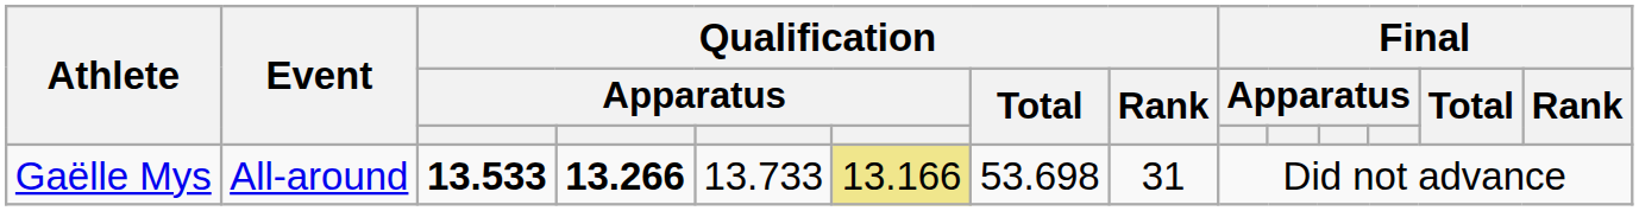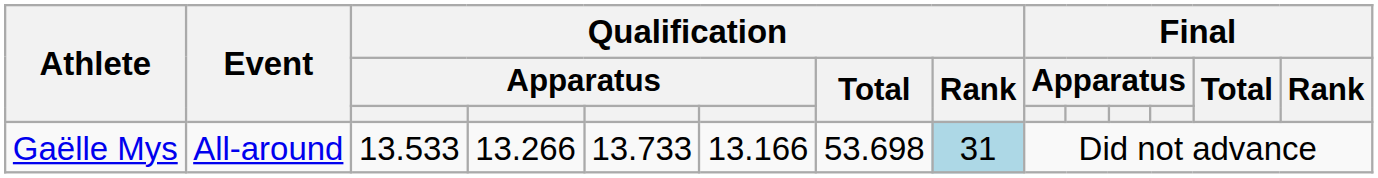row 4 | column 3: bold -> normal
row 4 | column 4: bold -> normal
row 4 | column 6: khaki background -> no background
row 4 | Qualification / Rank: no background -> lightblue background
